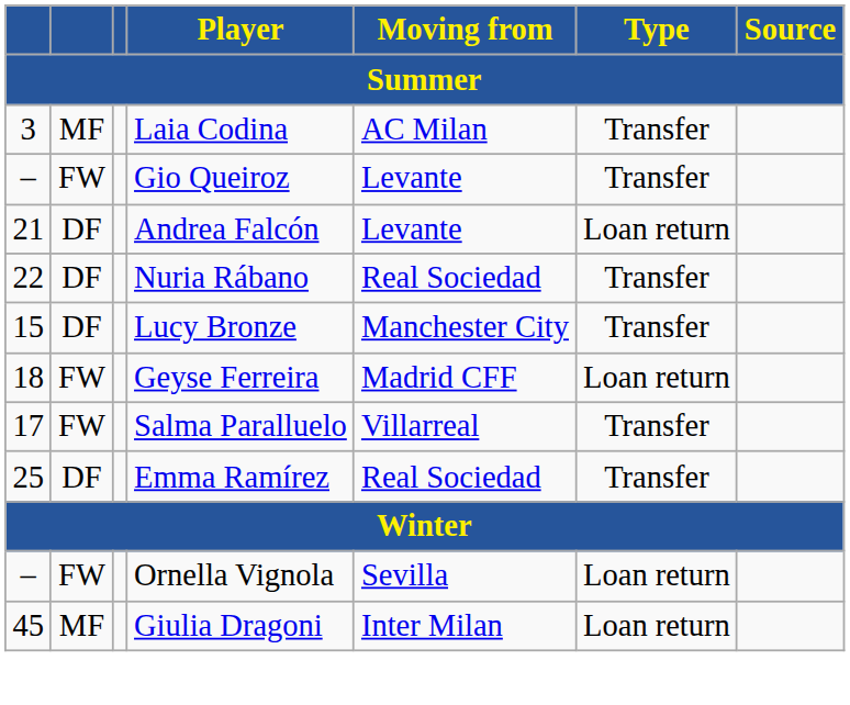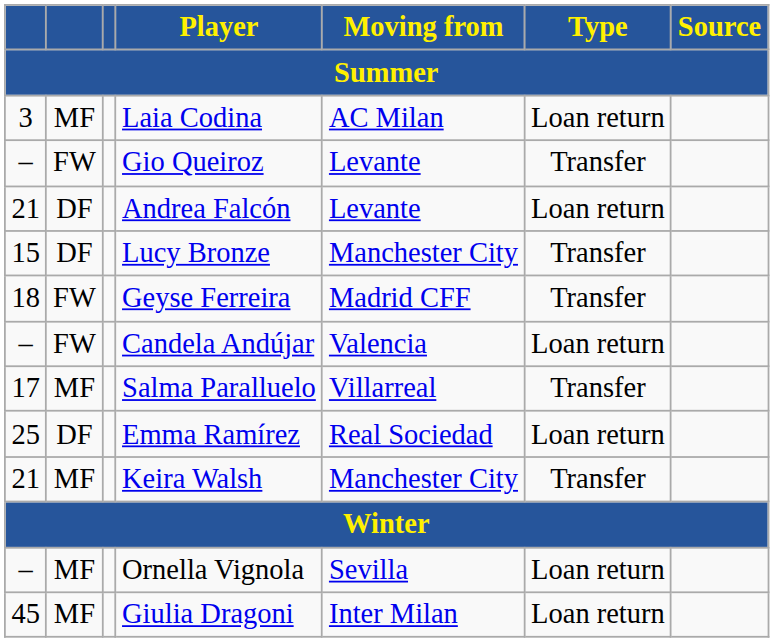Laia Codina | Type: Transfer -> Loan return
- row: 22 | DF | Nuria Rábano | Real Sociedad | Transfer
Geyse Ferreira | Type: Loan return -> Transfer
+ row: – | FW | Candela Andújar | Valencia | Loan return
Salma Paralluelo | column 2: FW -> MF
Emma Ramírez | Type: Transfer -> Loan return
+ row: 21 | MF | Keira Walsh | Manchester City | Transfer
Ornella Vignola | column 2: FW -> MF
